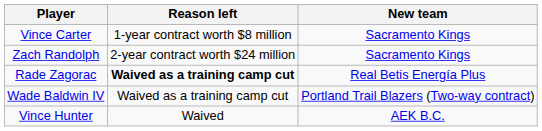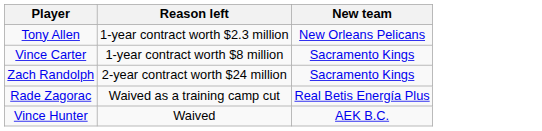+ row: Tony Allen | 1-year contract worth $2.3 million | New Orleans Pelicans
Rade Zagorac | Reason left: bold -> normal
- row: Wade Baldwin IV | Waived as a training camp cut | Portland Trail Blazers (Two-way contract)
